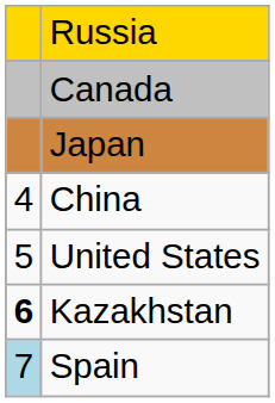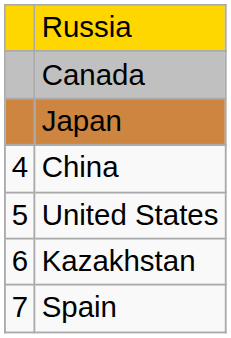Kazakhstan | column 1: bold -> normal
Spain | column 1: lightblue background -> no background
